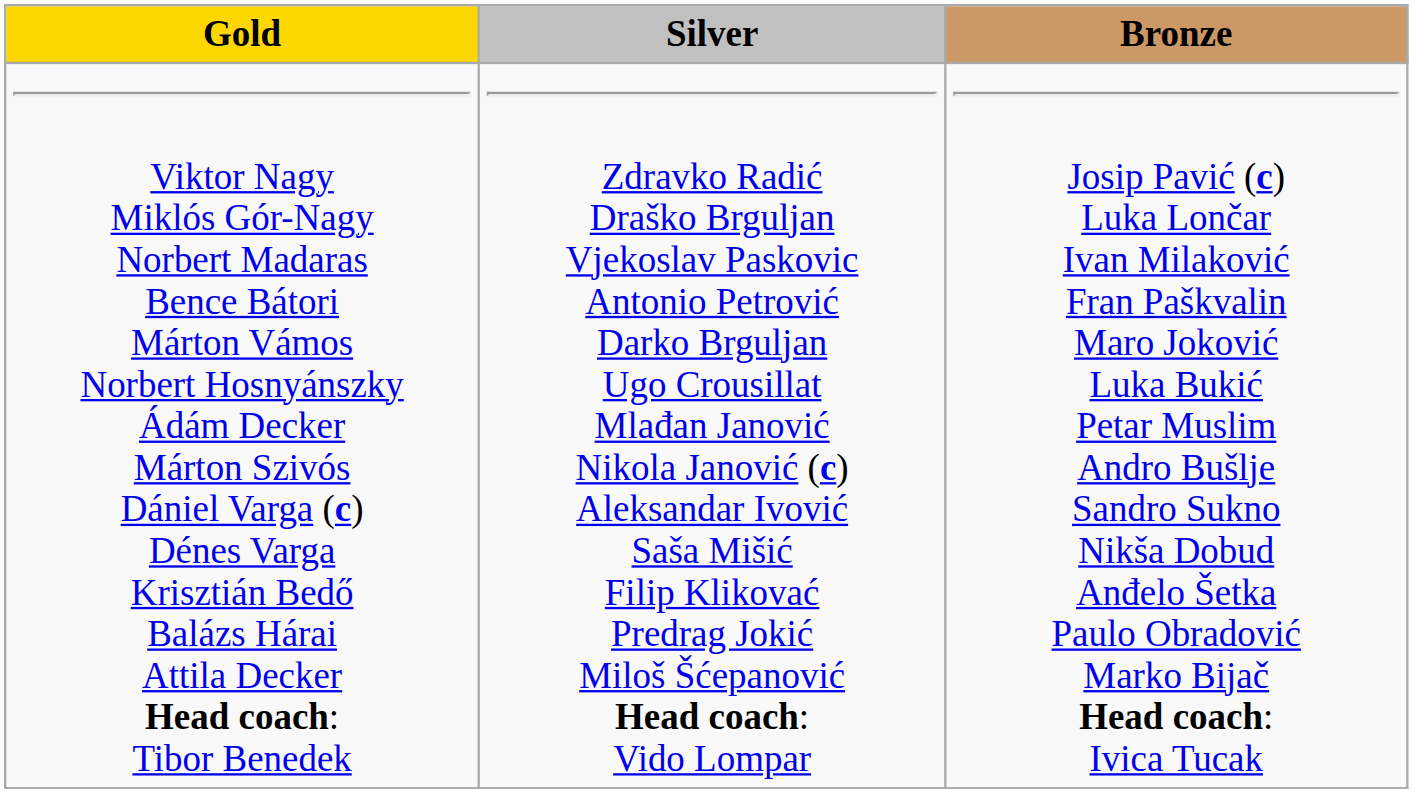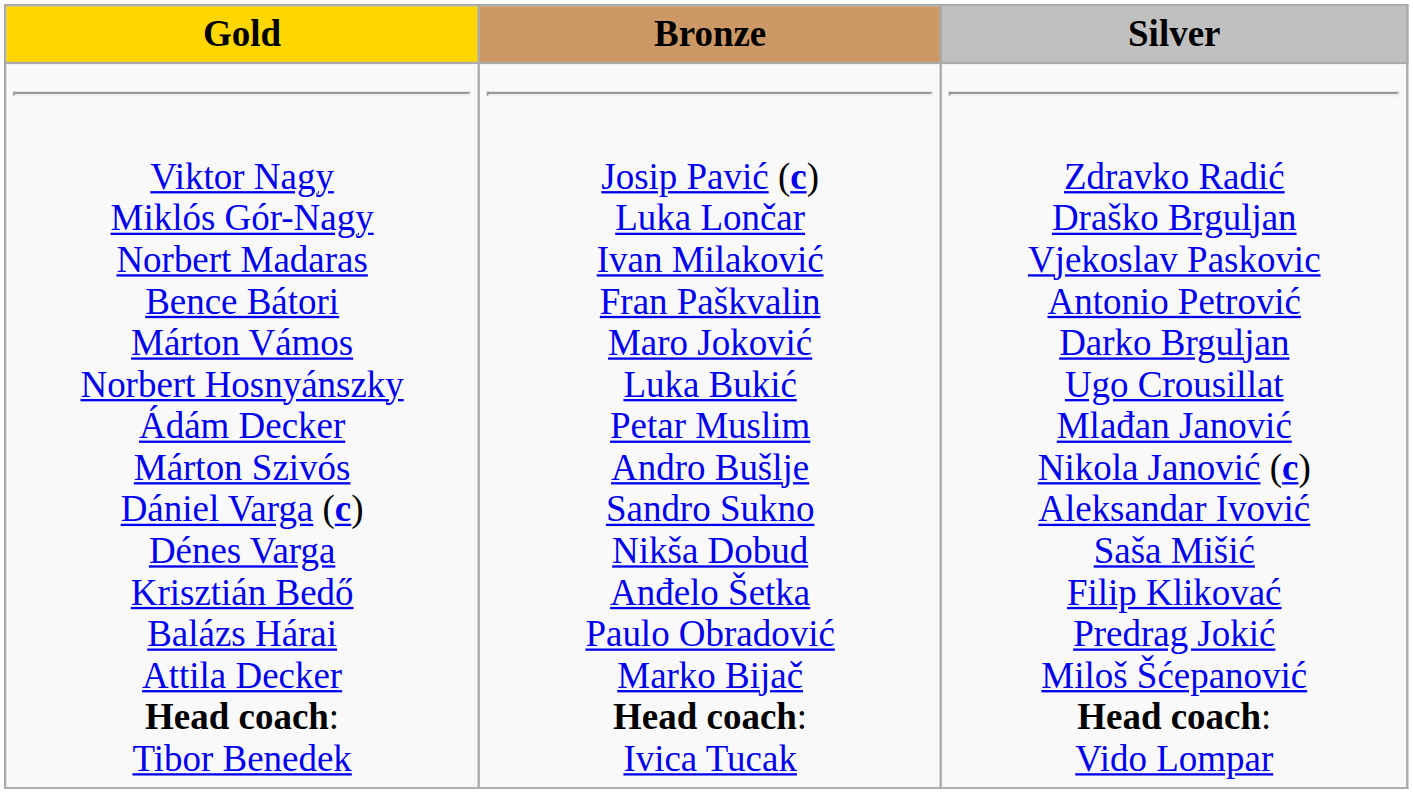columns swapped: Silver <-> Bronze
